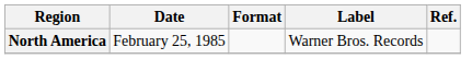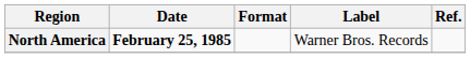North America | Date: normal -> bold
